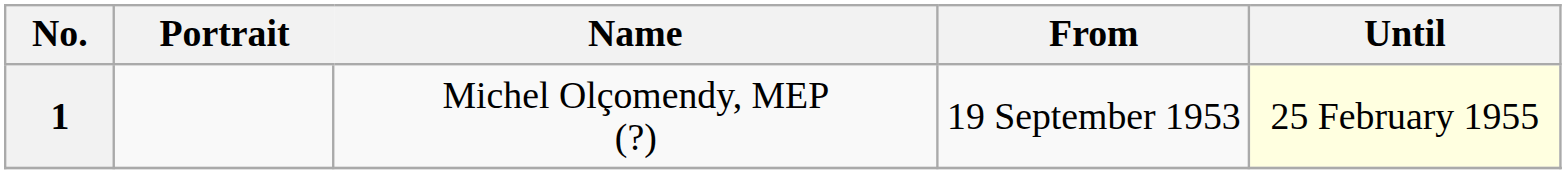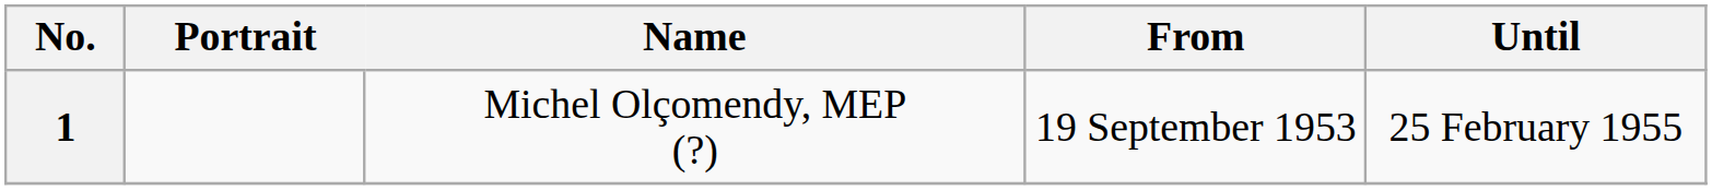1 | Until: lightyellow background -> no background
